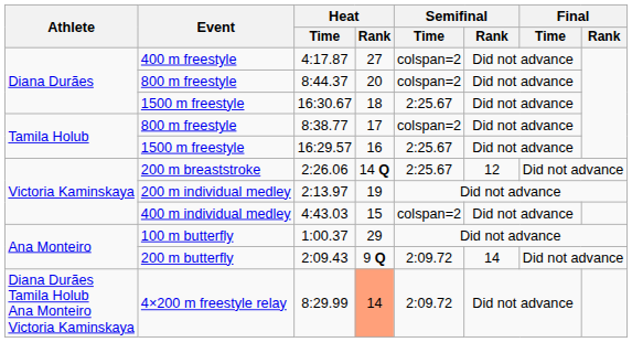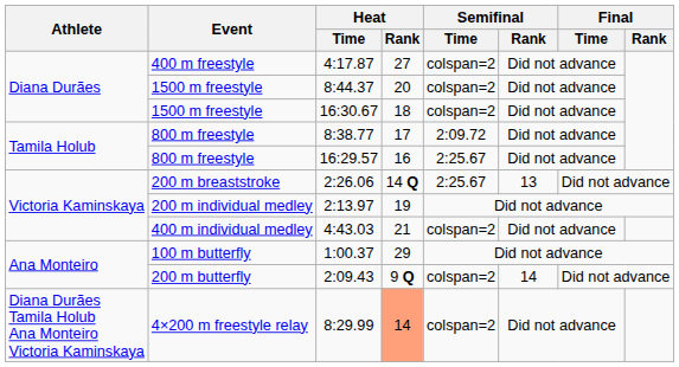8:44.37 | Event: 800 m freestyle -> 1500 m freestyle
16:30.67 | Semifinal / Time: 2:25.67 -> colspan=2
8:38.77 | Semifinal / Time: colspan=2 -> 2:09.72
16:29.57 | Event: 1500 m freestyle -> 800 m freestyle
2:26.06 | Semifinal / Rank: 12 -> 13
4:43.03 | Heat / Rank: 15 -> 21
2:09.43 | Semifinal / Time: 2:09.72 -> colspan=2
8:29.99 | Semifinal / Time: 2:09.72 -> colspan=2
